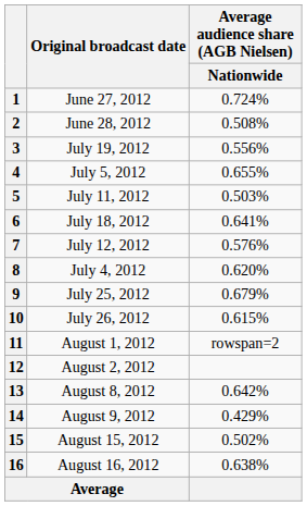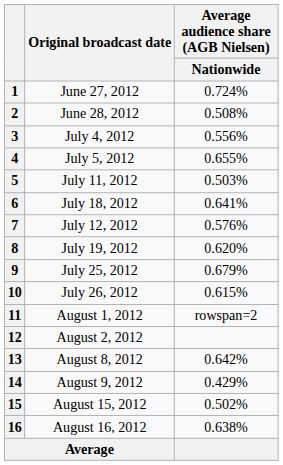3 | Original broadcast date: July 19, 2012 -> July 4, 2012
8 | Original broadcast date: July 4, 2012 -> July 19, 2012
